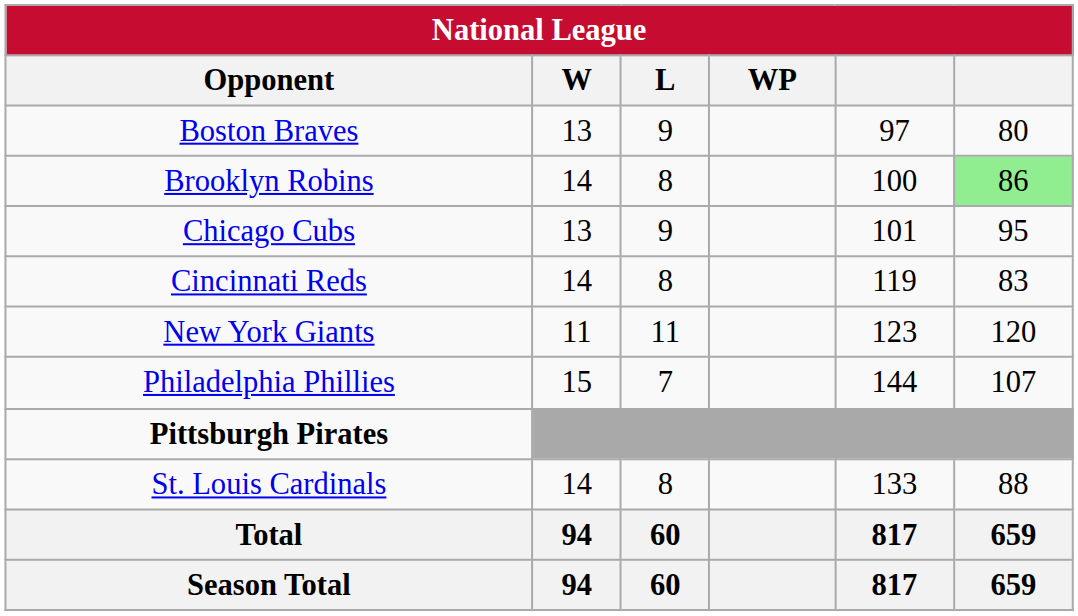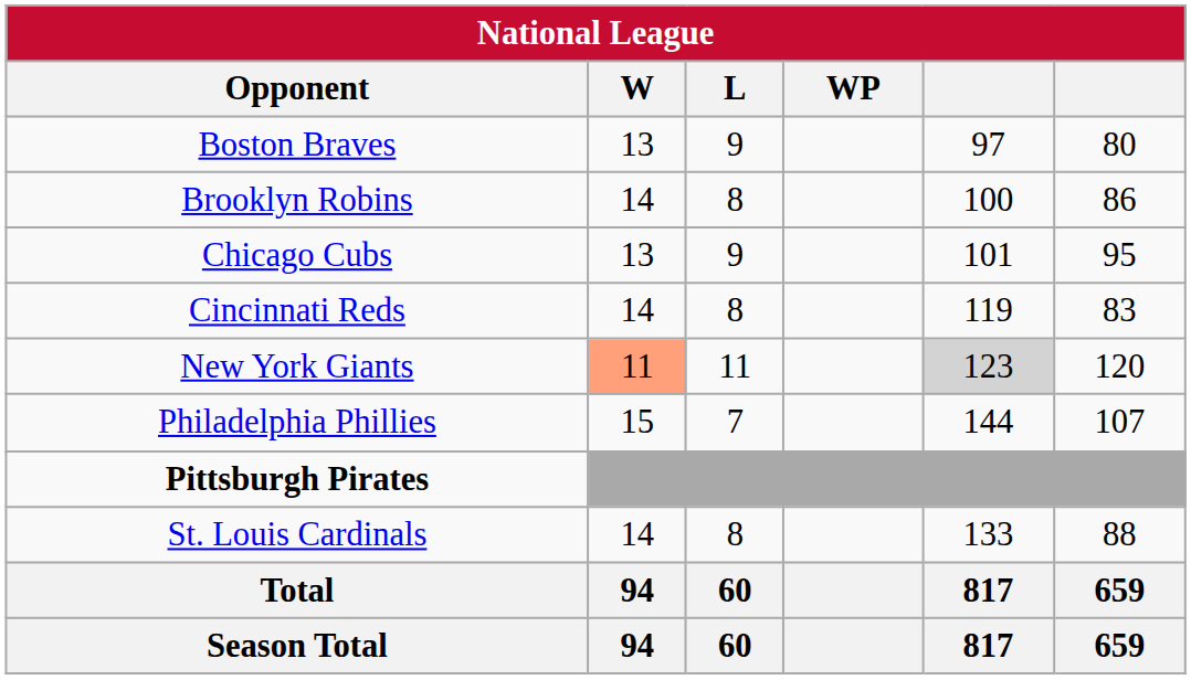Brooklyn Robins | column 6: lightgreen background -> no background
New York Giants | W: no background -> lightsalmon background
New York Giants | column 5: no background -> lightgrey background
